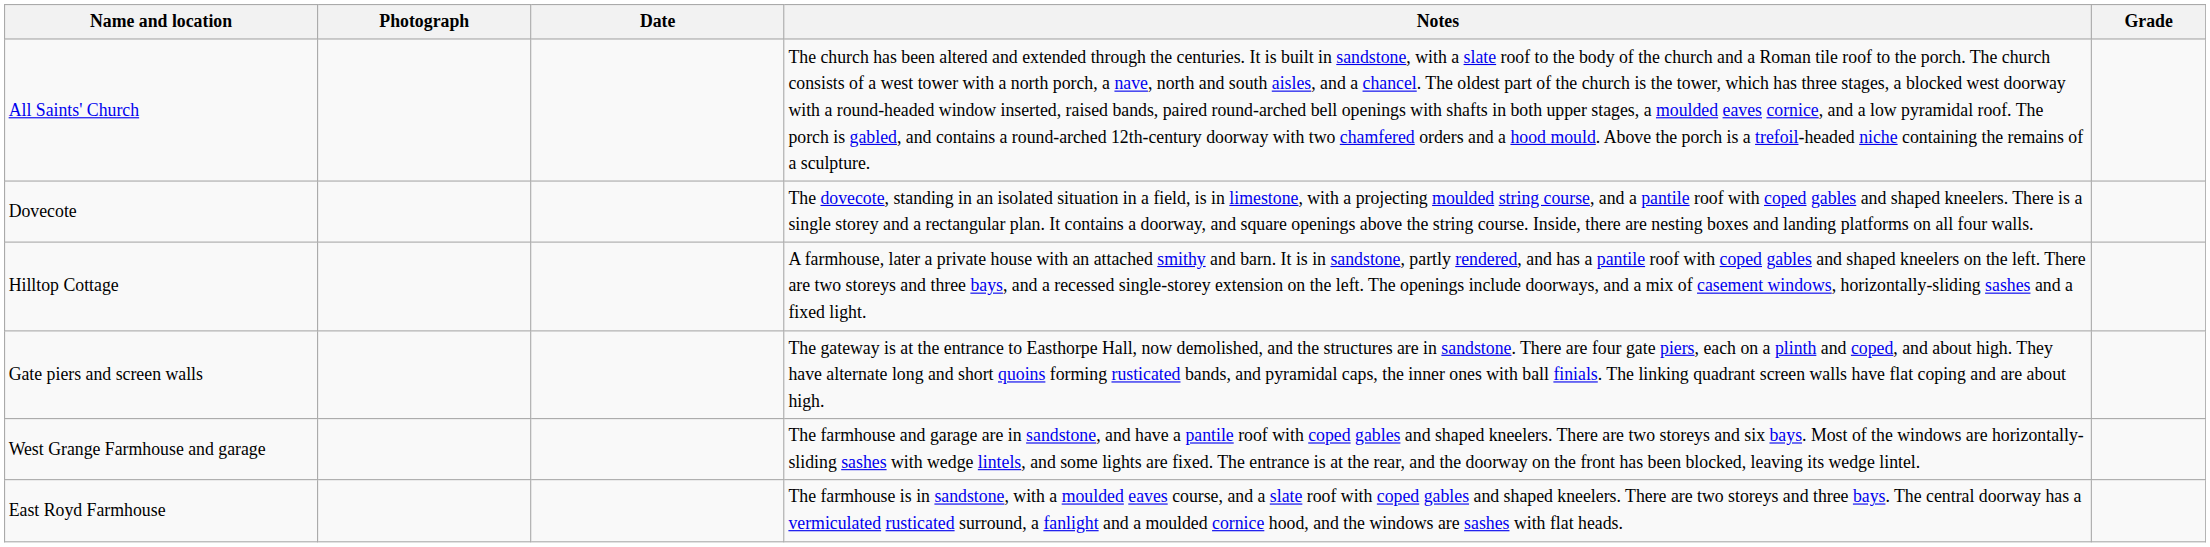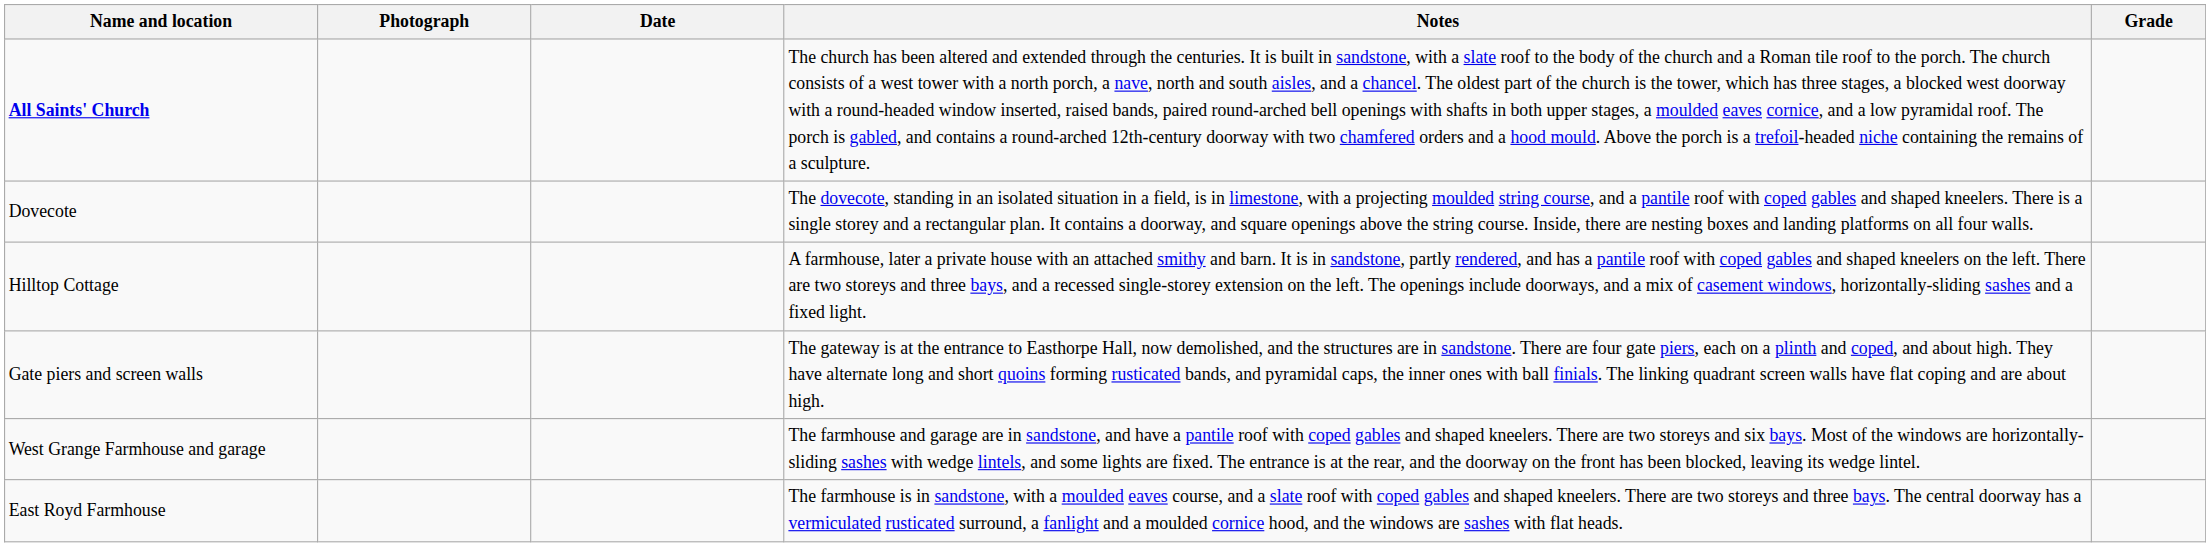All Saints' Church | Name and location: normal -> bold
